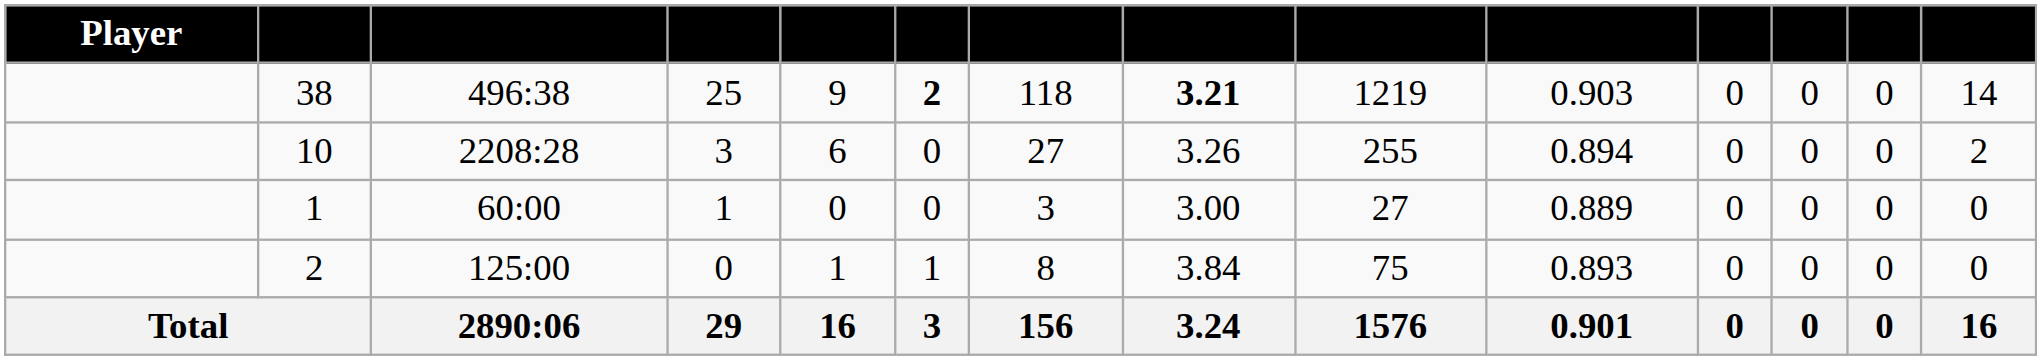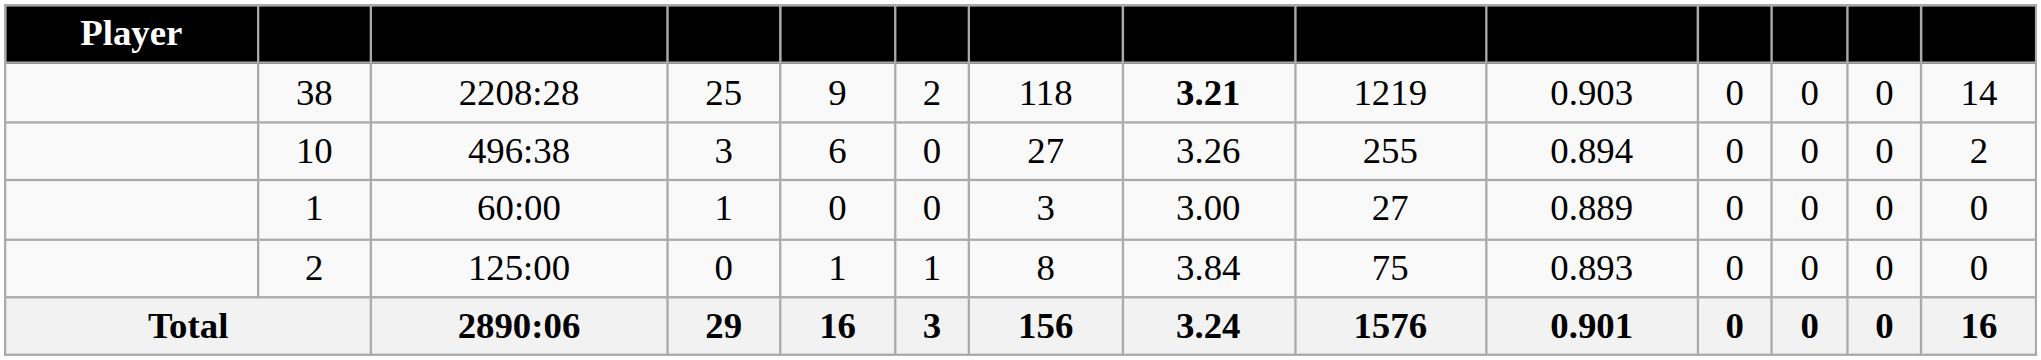38 | column 3: 496:38 -> 2208:28
38 | column 6: bold -> normal
10 | column 3: 2208:28 -> 496:38
